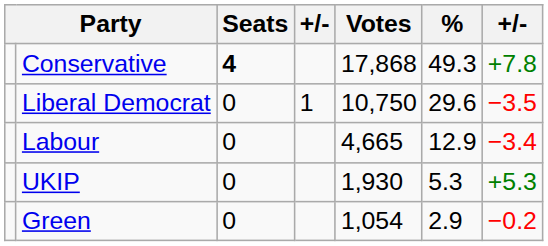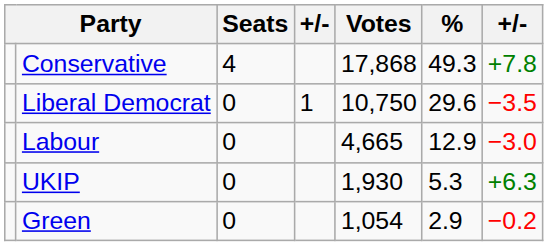Conservative | Seats: bold -> normal
Labour | column 7: −3.4 -> −3.0
UKIP | column 7: +5.3 -> +6.3
